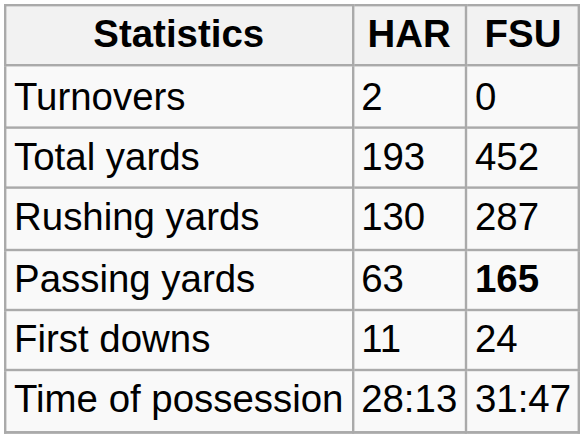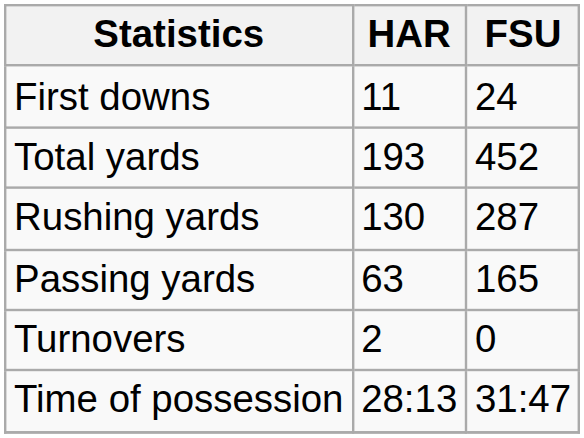rows swapped: First downs <-> Turnovers
Passing yards | FSU: bold -> normal
